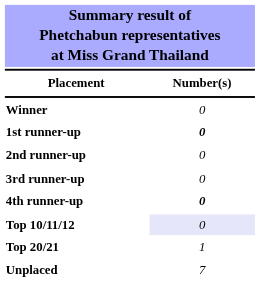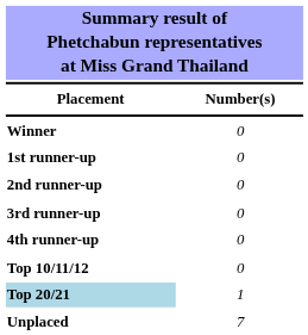row 4 | column 2: bold -> normal
row 7 | column 2: bold -> normal
row 8 | column 2: lavender background -> no background
row 9 | column 1: no background -> lightblue background
